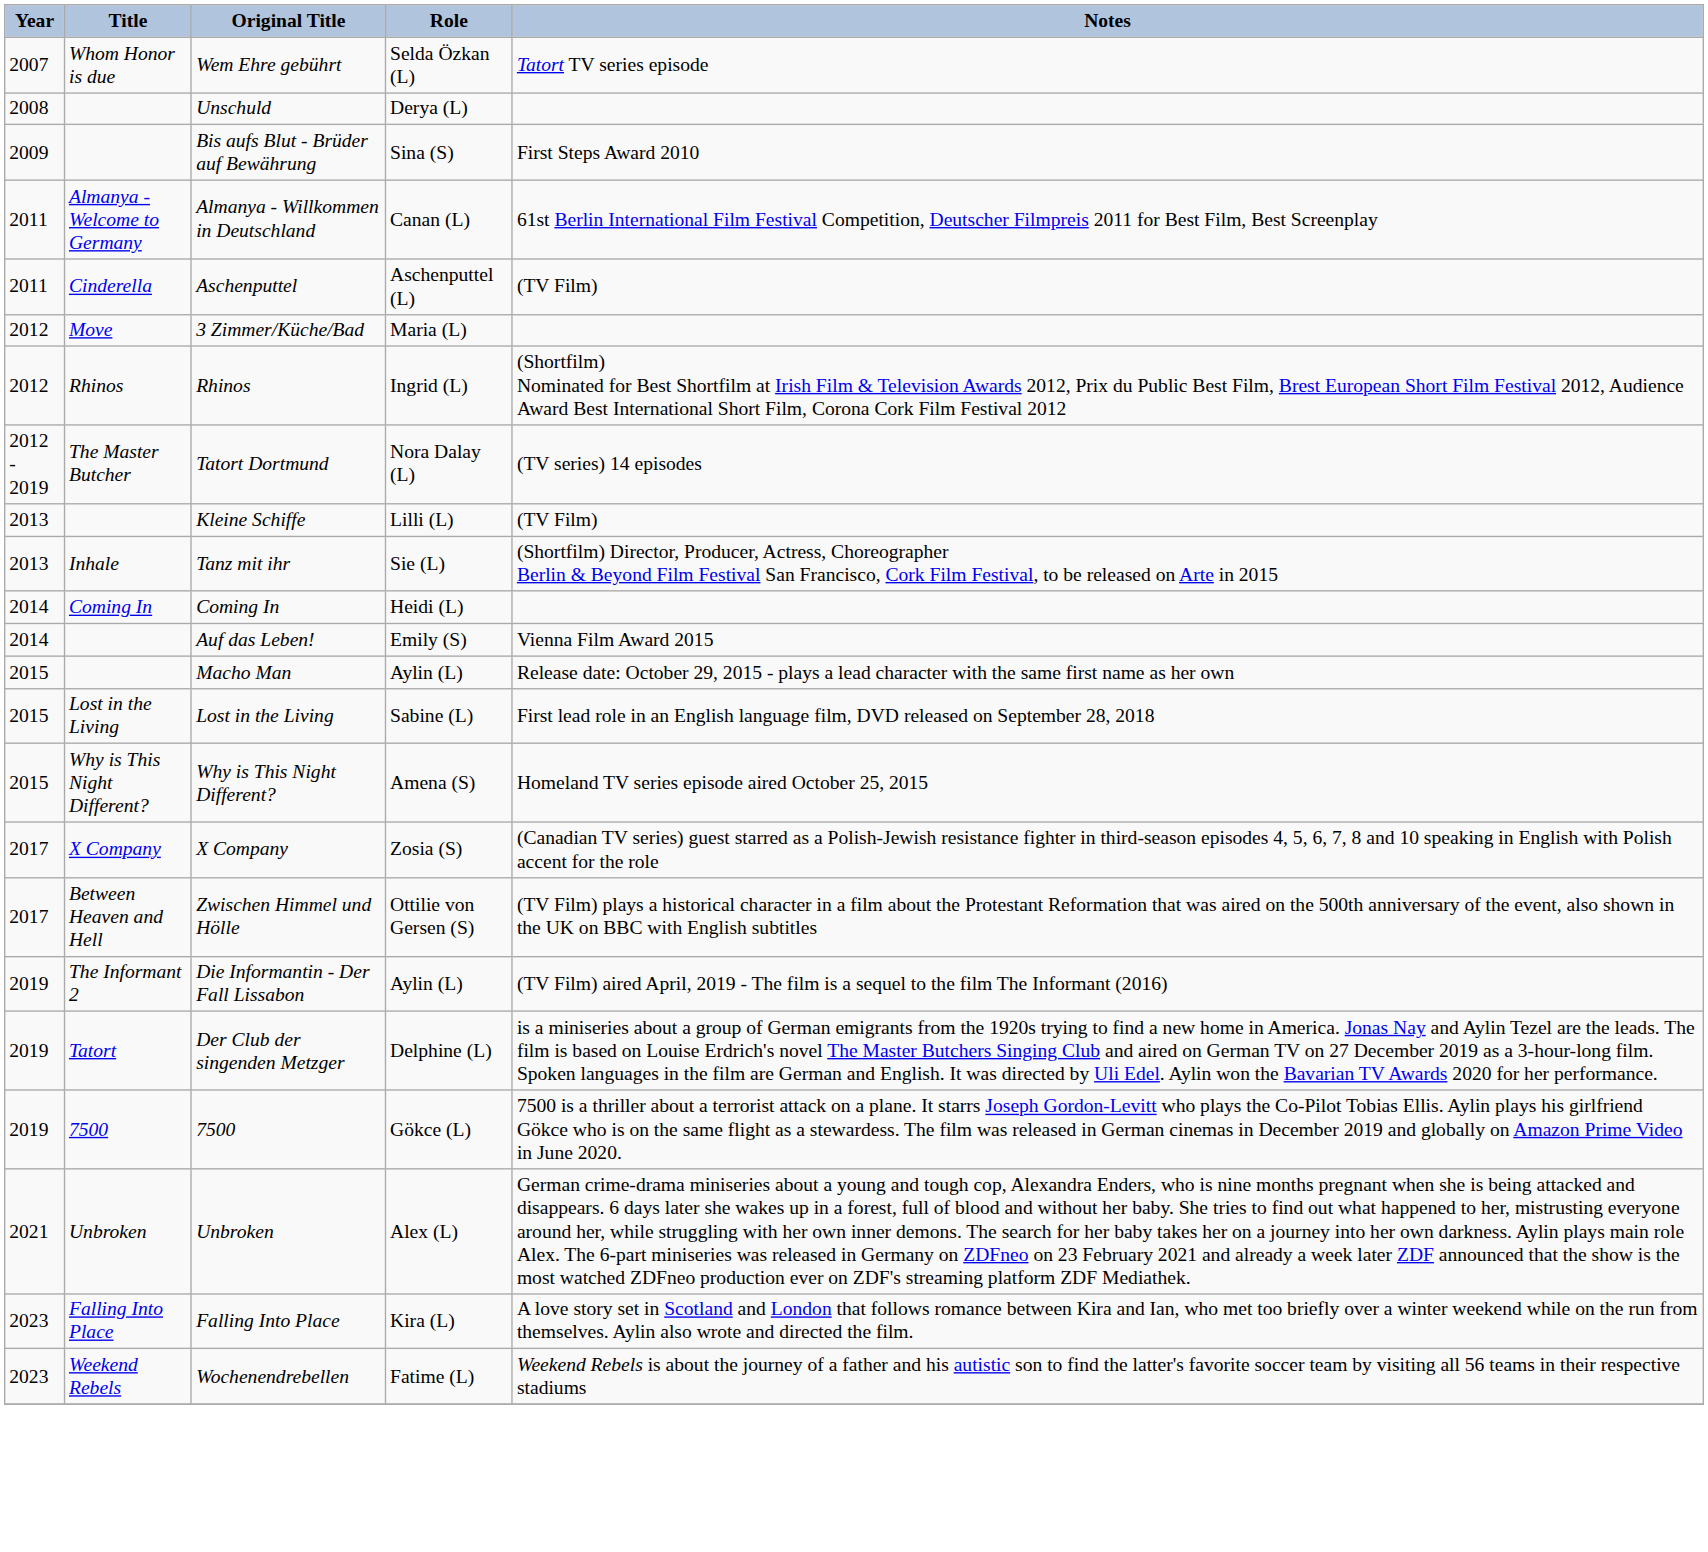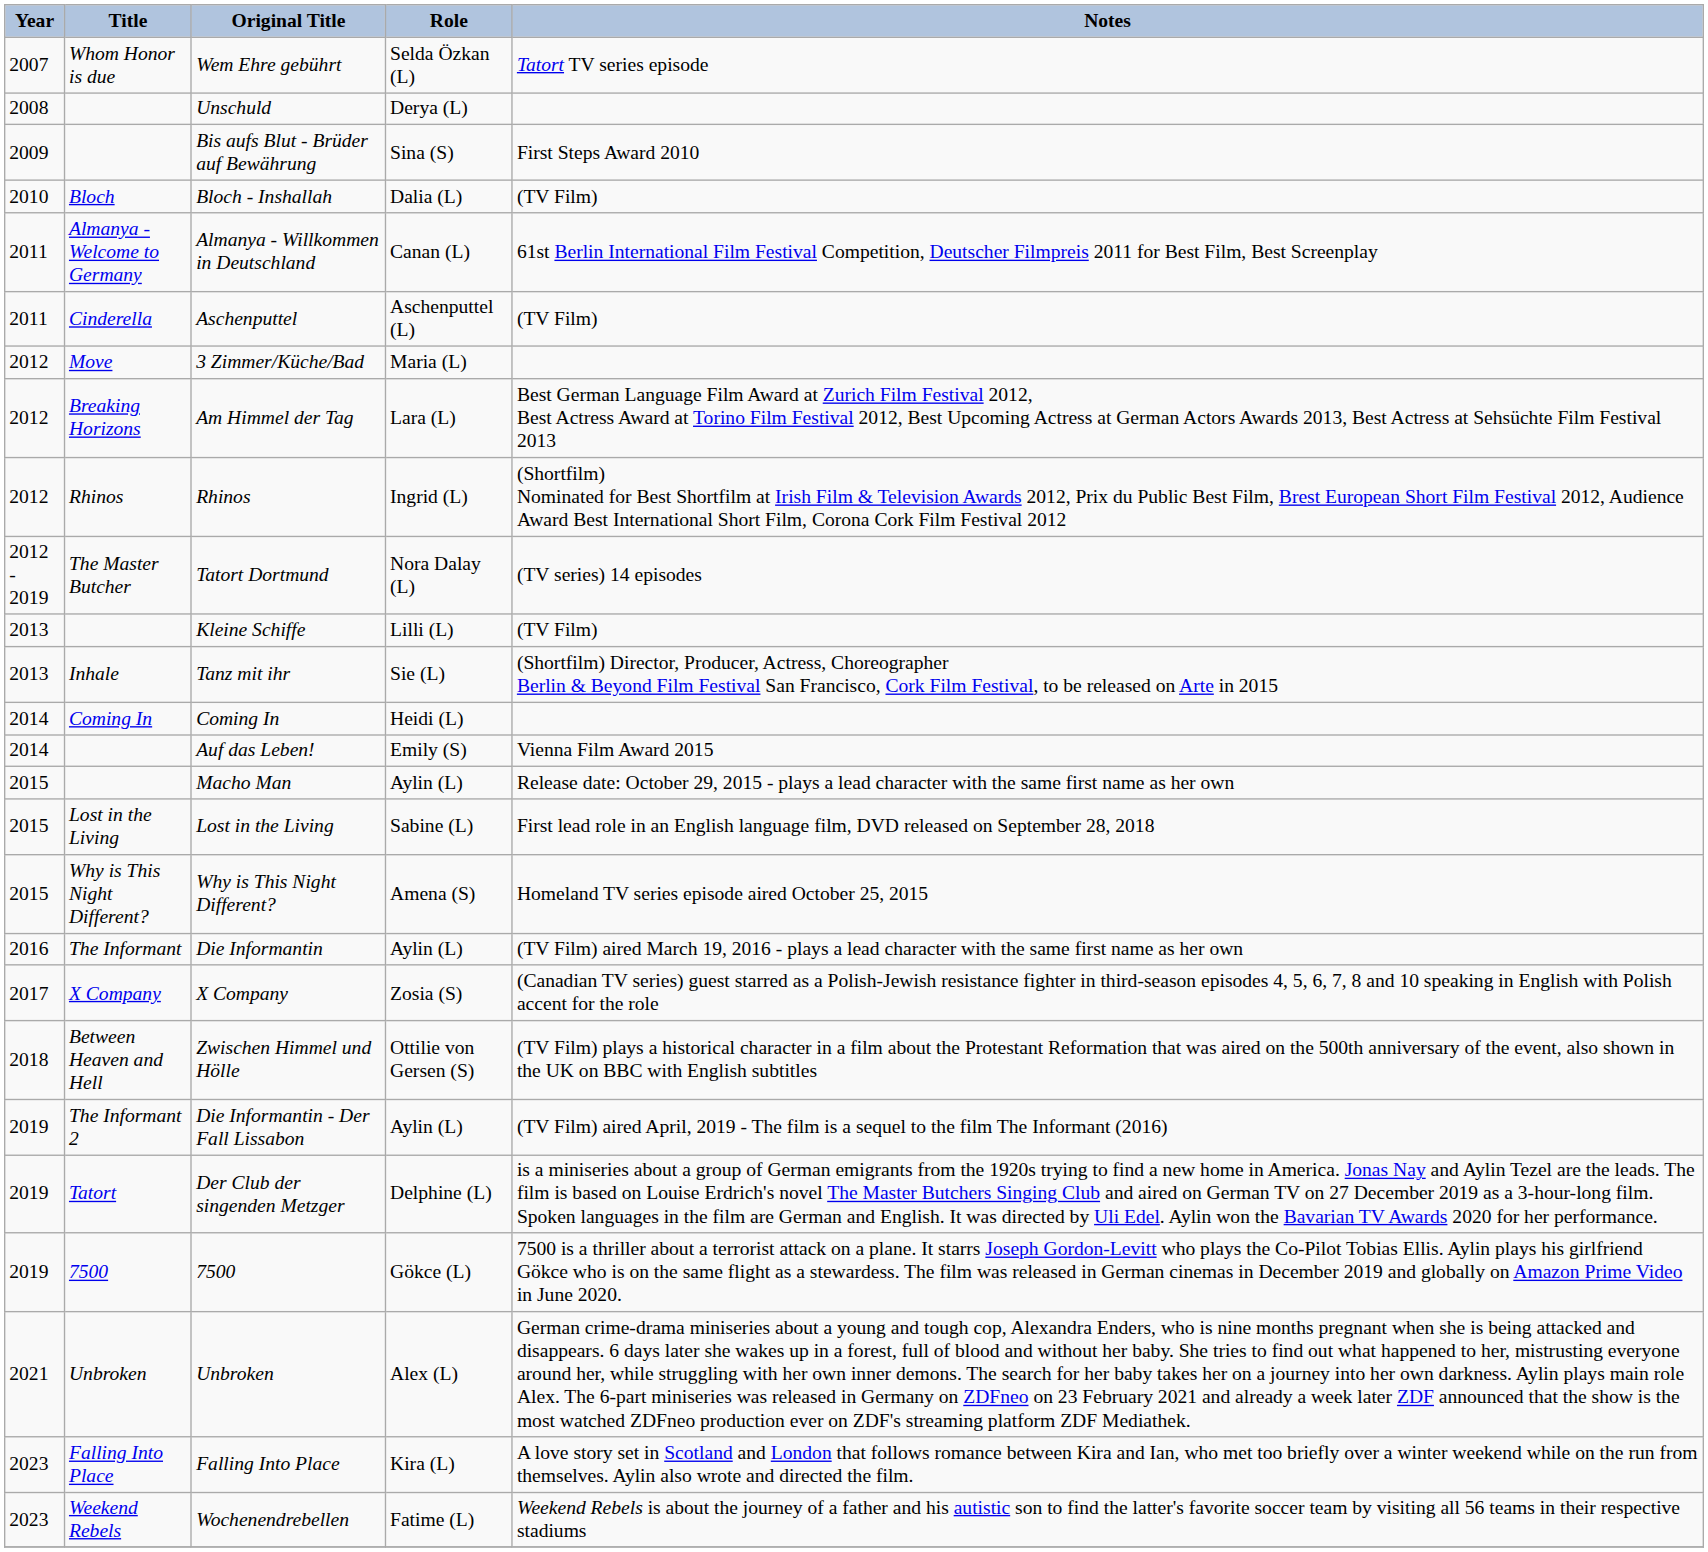+ row: 2010 | Bloch | Bloch - Inshallah | Dalia (L) | (TV Film)
+ row: 2012 | Breaking Horizons | Am Himmel der Tag | Lara (L) | Best German Language Film Award at Zurich Film Festival 2012, Best Actress Award at Torino Film Festival 2012, Best Upcoming Actress at German Actors Awards 2013, Best Actress at Sehsüchte Film Festival 2013
+ row: 2016 | The Informant | Die Informantin | Aylin (L) | (TV Film) aired March 19, 2016 - plays a lead character with the same first name as her own
Zwischen Himmel und Hölle | Year: 2017 -> 2018
